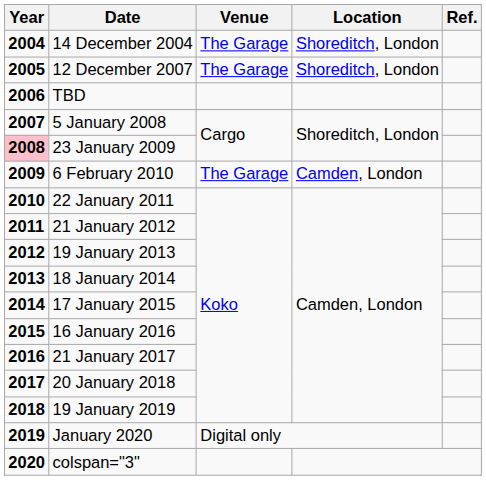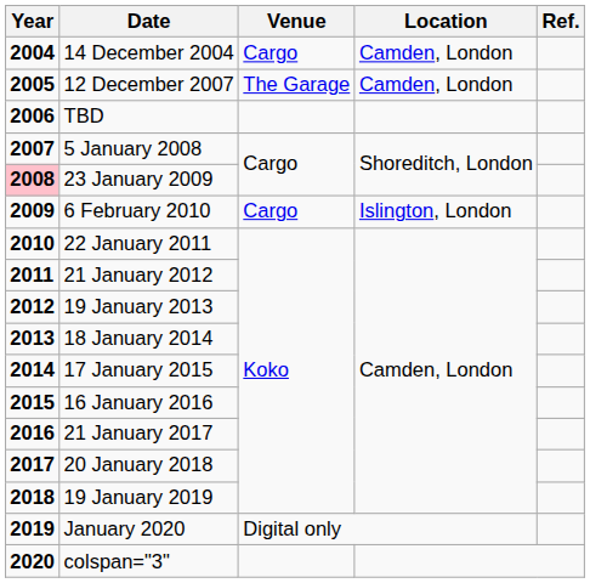14 December 2004 | Venue: The Garage -> Cargo
14 December 2004 | Location: Shoreditch, London -> Camden, London
12 December 2007 | Location: Shoreditch, London -> Camden, London
6 February 2010 | Venue: The Garage -> Cargo
6 February 2010 | Location: Camden, London -> Islington, London
